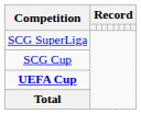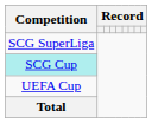SCG Cup | Competition: no background -> paleturquoise background
UEFA Cup | Competition: bold -> normal
